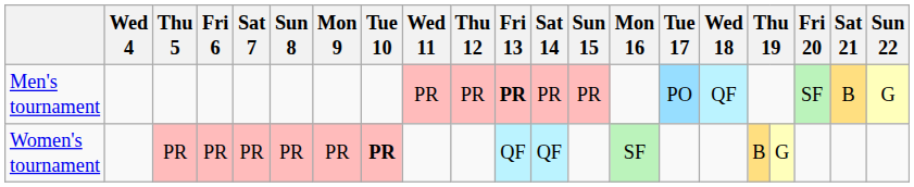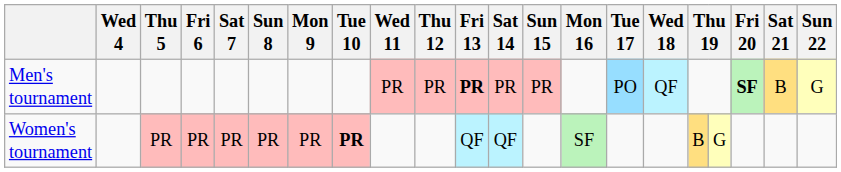Men's tournament | Fri 20: normal -> bold
